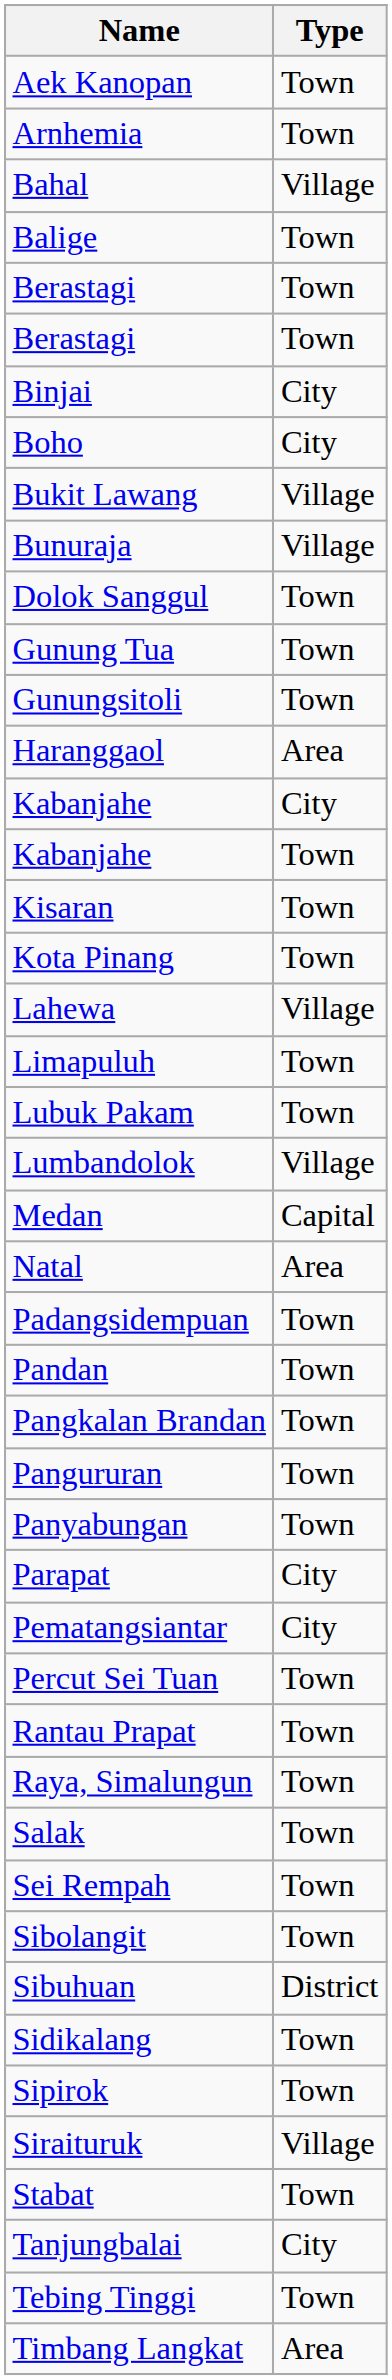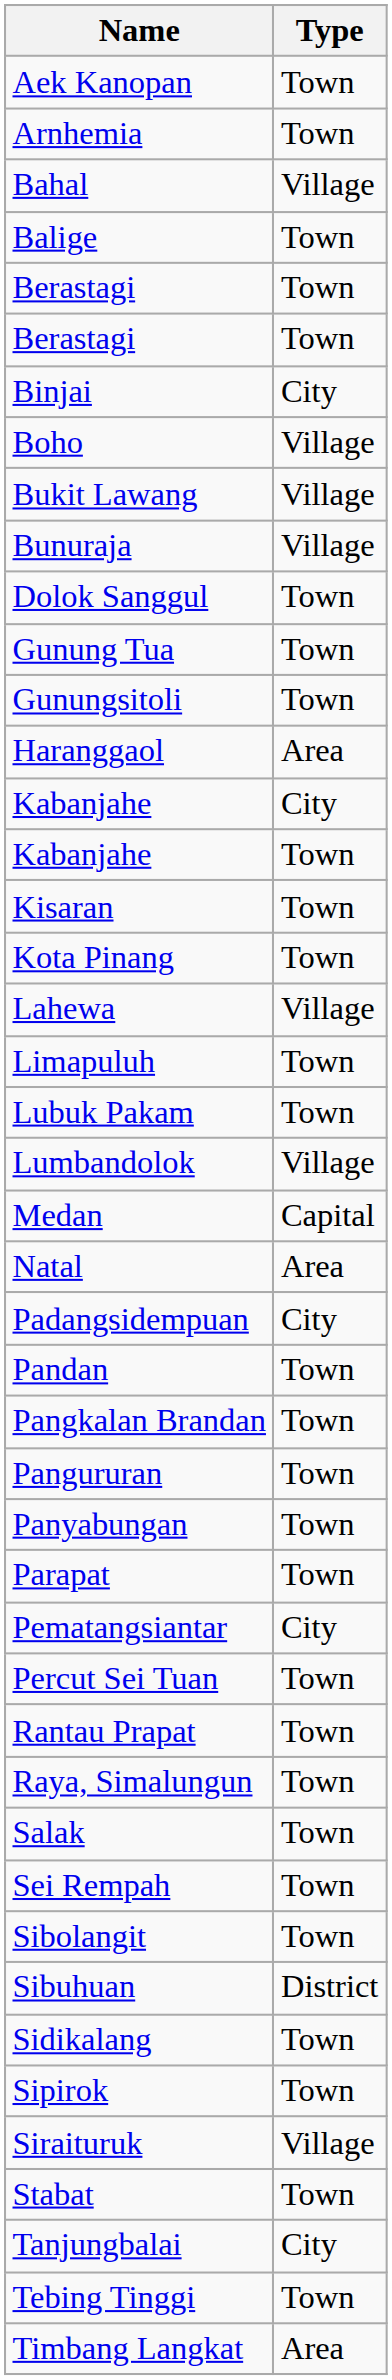row 9 | Type: City -> Village
row 26 | Type: Town -> City
row 31 | Type: City -> Town
